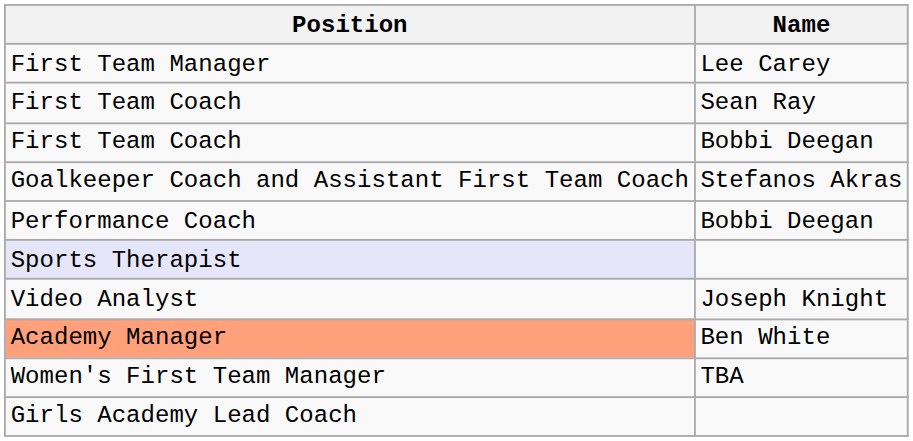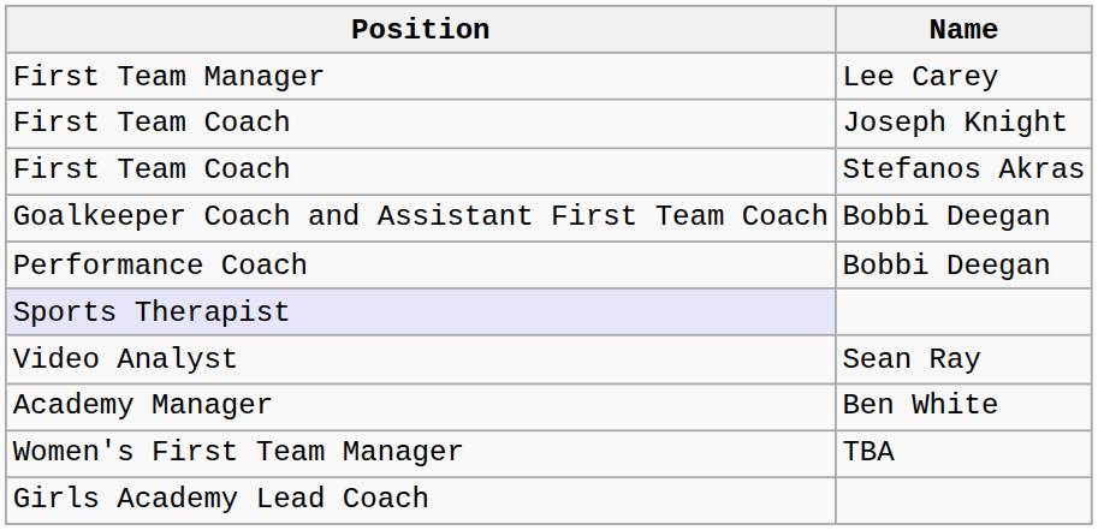row 3 | Name: Sean Ray -> Joseph Knight
row 4 | Name: Bobbi Deegan -> Stefanos Akras
row 5 | Name: Stefanos Akras -> Bobbi Deegan
row 8 | Name: Joseph Knight -> Sean Ray
row 9 | Position: lightsalmon background -> no background
